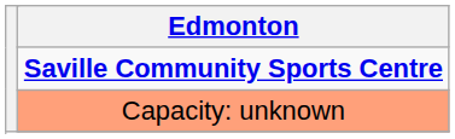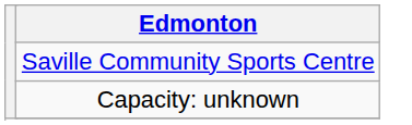Saville Community Sports Centre | Edmonton: bold -> normal
Capacity: unknown | Edmonton: lightsalmon background -> no background
